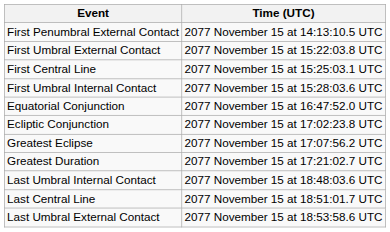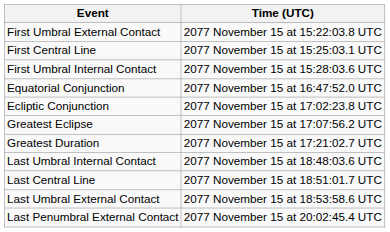- row: First Penumbral External Contact | 2077 November 15 at 14:13:10.5 UTC
+ row: Last Penumbral External Contact | 2077 November 15 at 20:02:45.4 UTC
